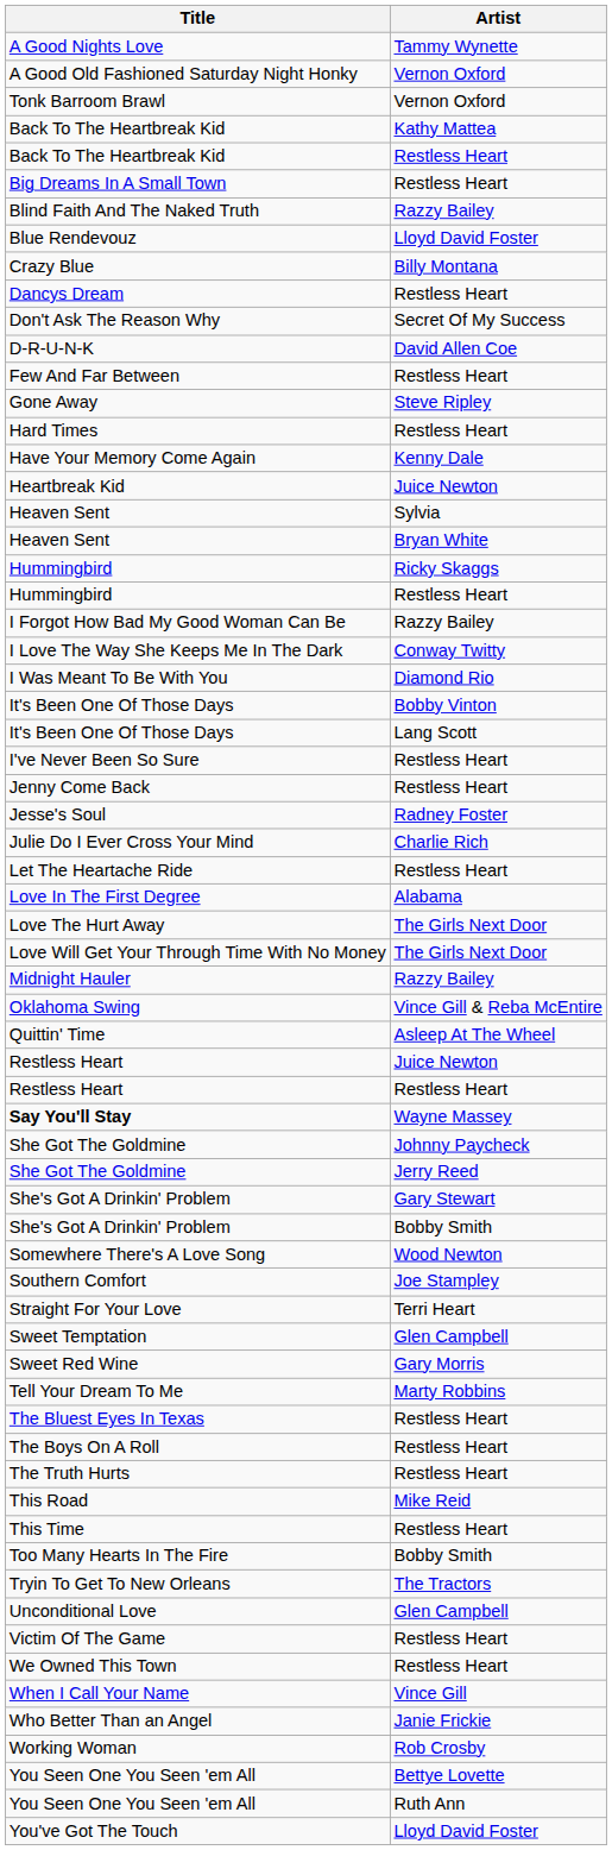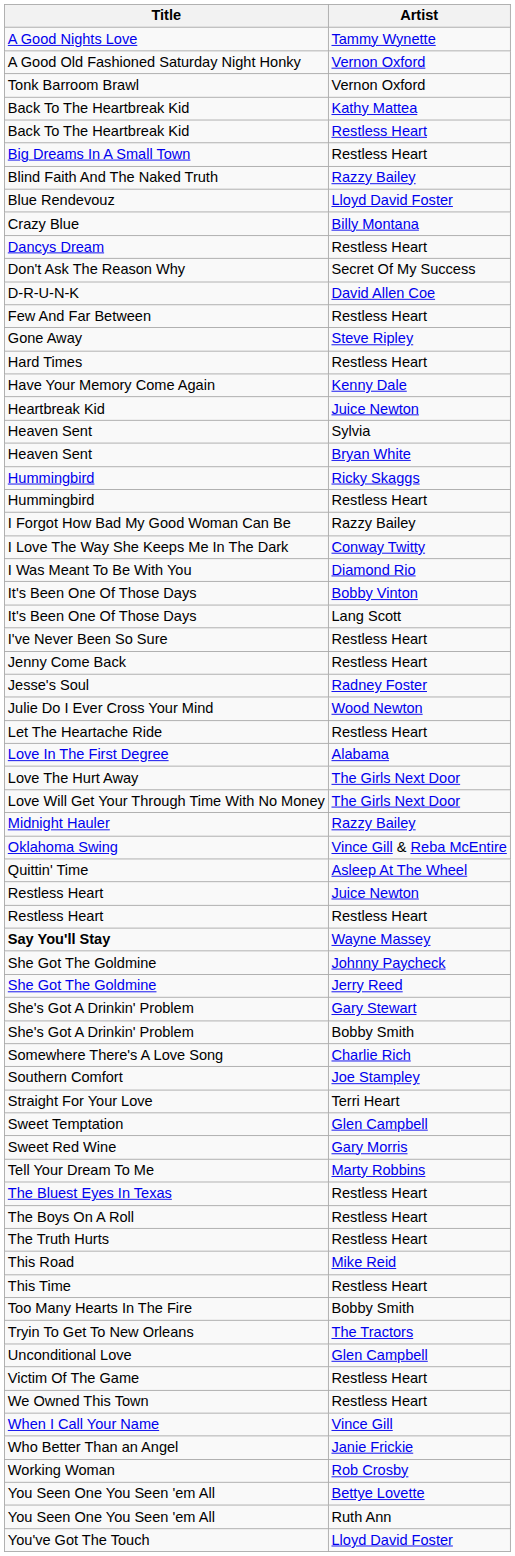row 31 | Artist: Charlie Rich -> Wood Newton
row 46 | Artist: Wood Newton -> Charlie Rich
